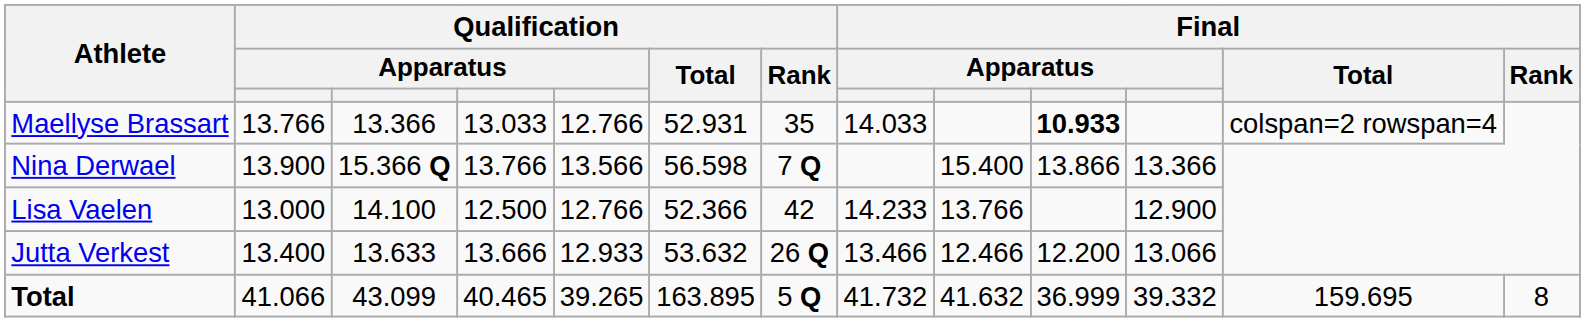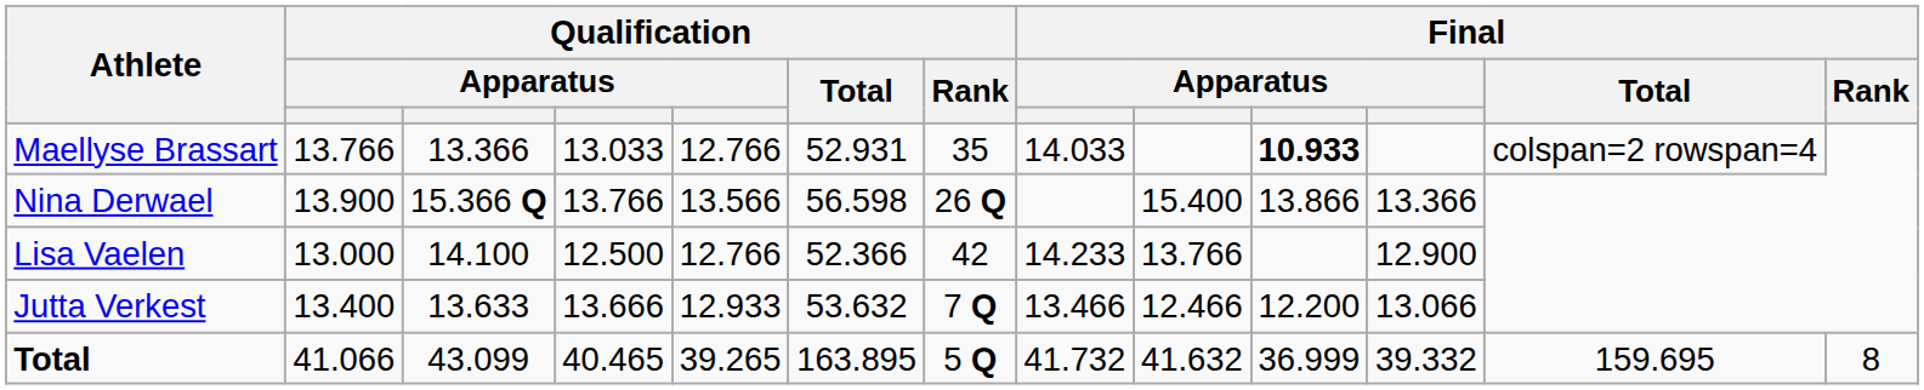Nina Derwael | Qualification / Rank: 7 Q -> 26 Q
Jutta Verkest | Qualification / Rank: 26 Q -> 7 Q
